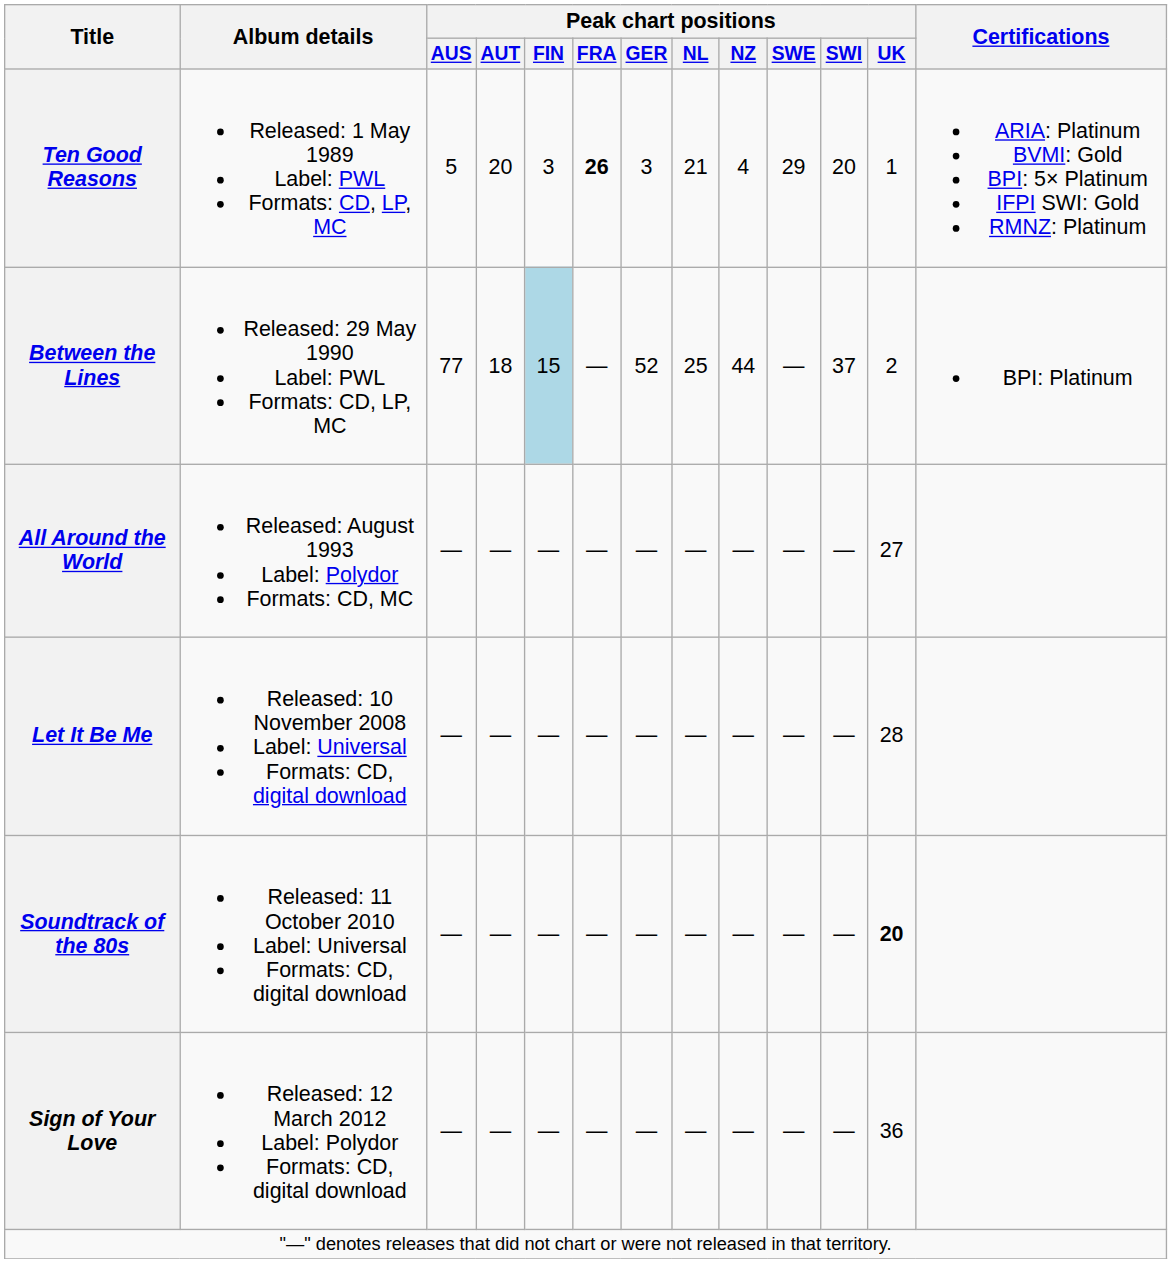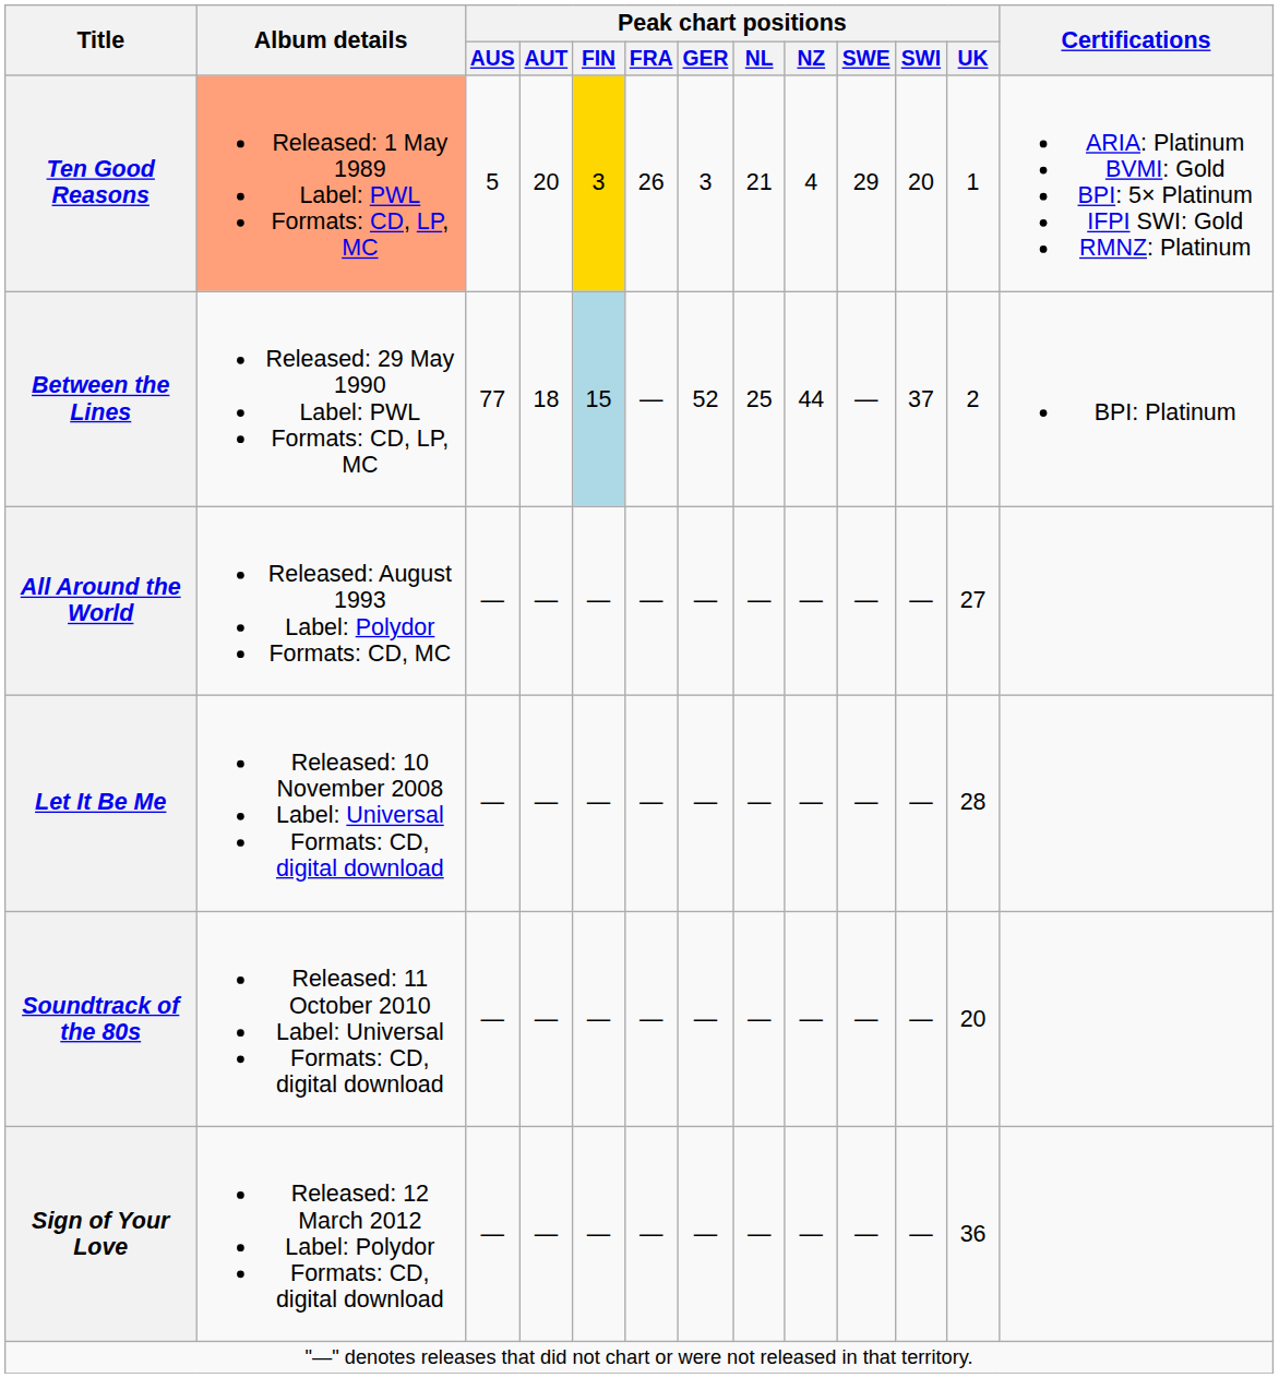Ten Good Reasons | Album details: no background -> lightsalmon background
Ten Good Reasons | Peak chart positions / FIN: no background -> gold background
Ten Good Reasons | Peak chart positions / FRA: bold -> normal
Soundtrack of the 80s | Peak chart positions / UK: bold -> normal
